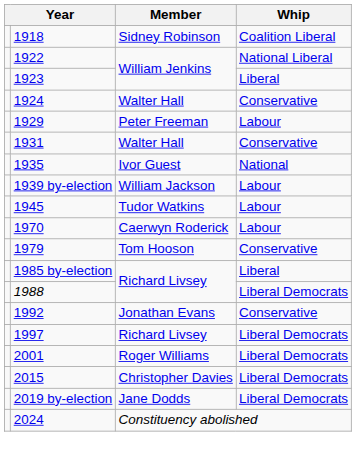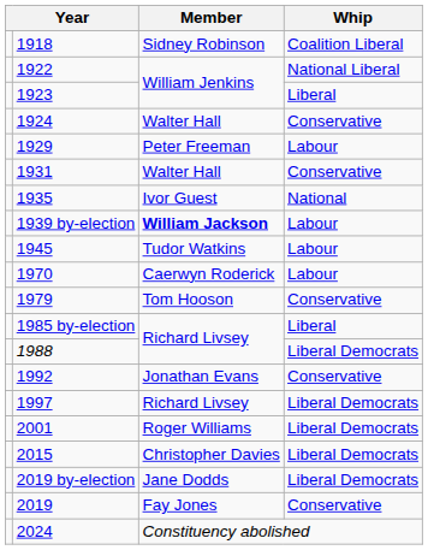1939 by-election | Member: normal -> bold
+ row: 2019 | Fay Jones | Conservative
